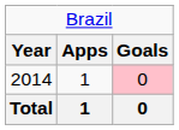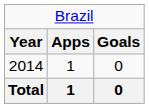2014 | column 3: pink background -> no background
